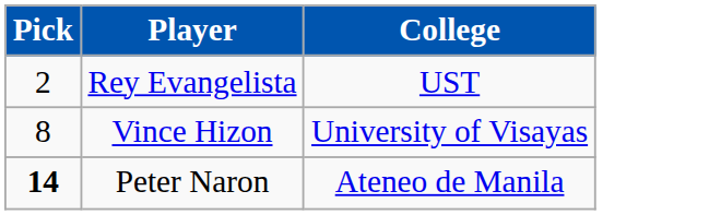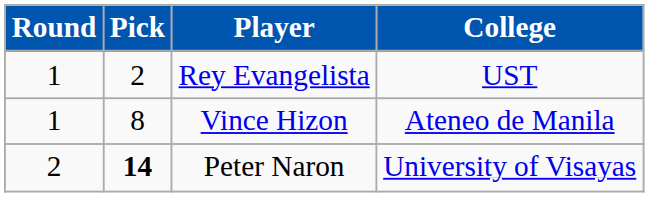+ column: Round | 1 | 1 | 2
Vince Hizon | College: University of Visayas -> Ateneo de Manila
Peter Naron | College: Ateneo de Manila -> University of Visayas
